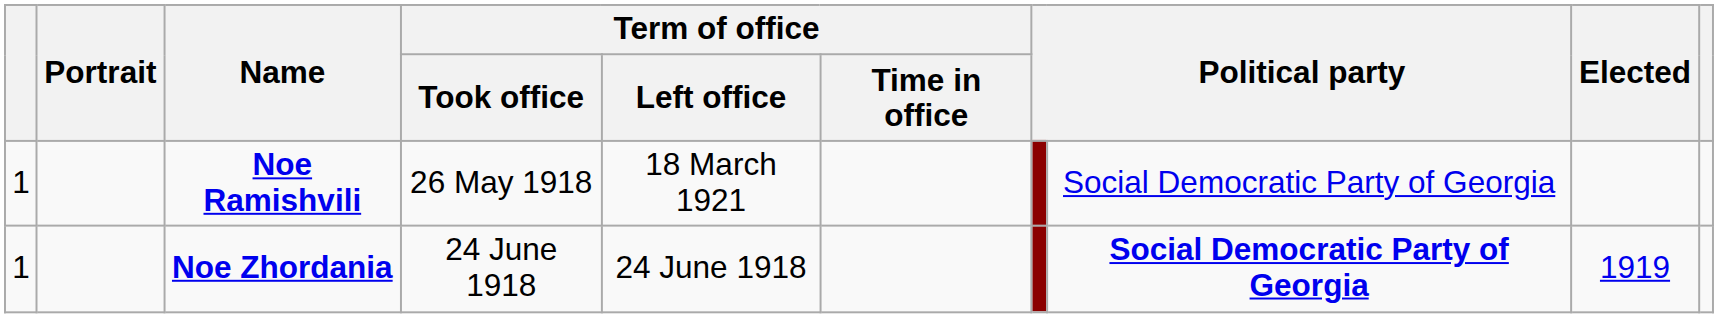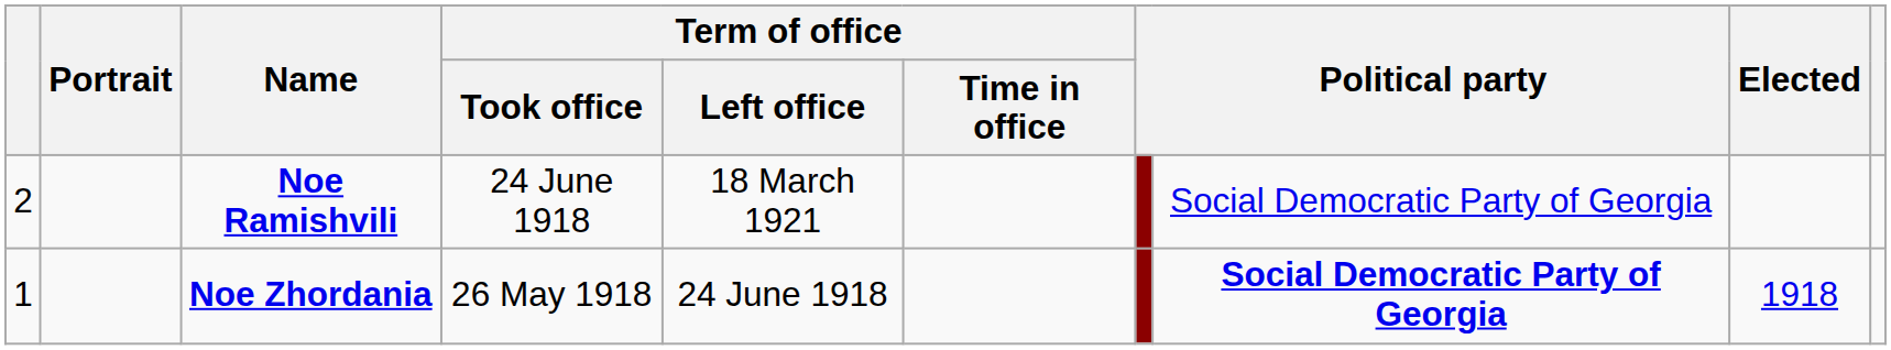Noe Ramishvili | column 1: 1 -> 2
Noe Ramishvili | Term of office / Took office: 26 May 1918 -> 24 June 1918
Noe Zhordania | Term of office / Took office: 24 June 1918 -> 26 May 1918
Noe Zhordania | Elected: 1919 -> 1918
